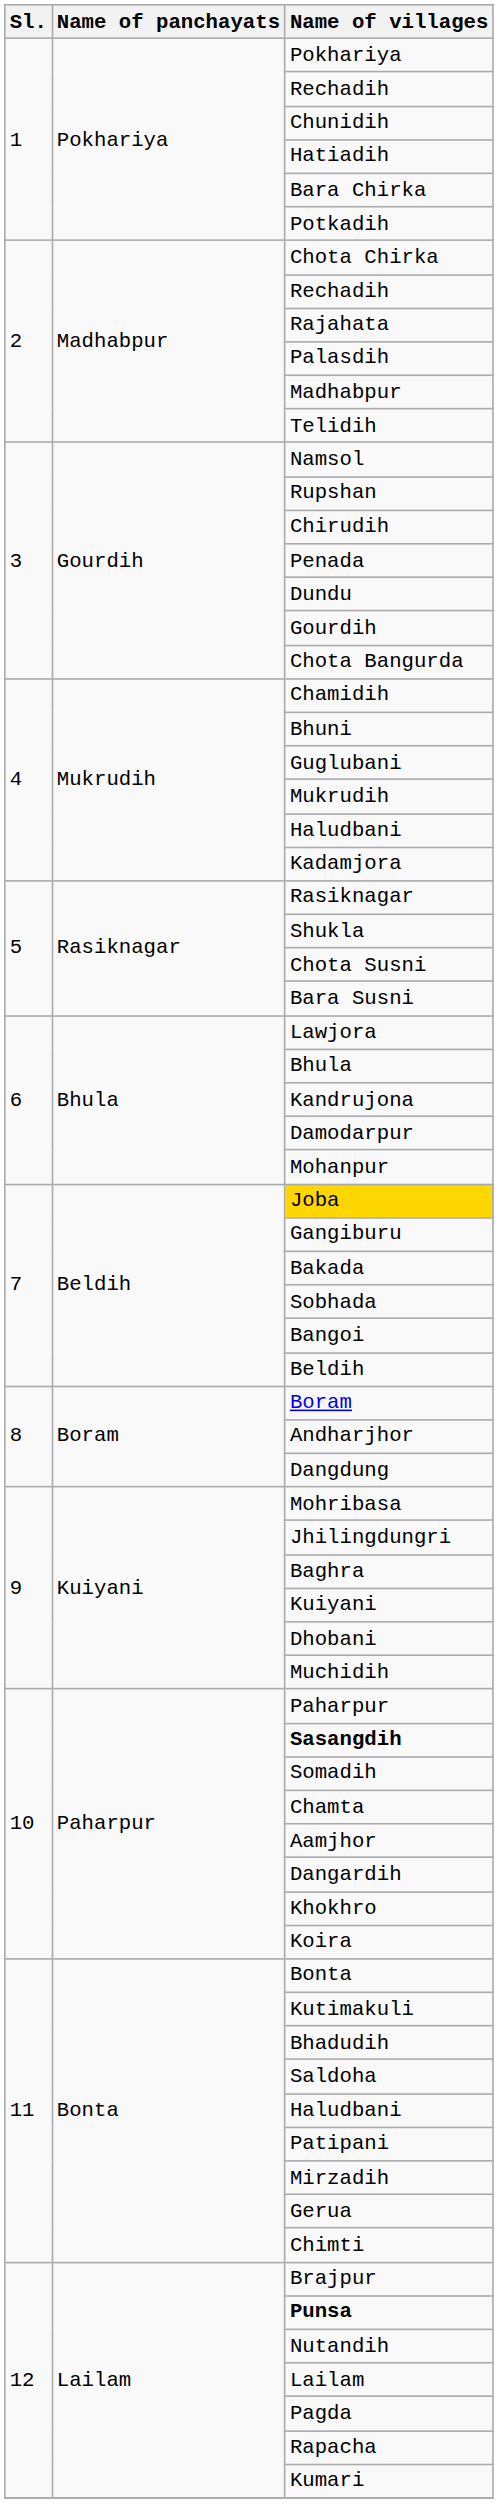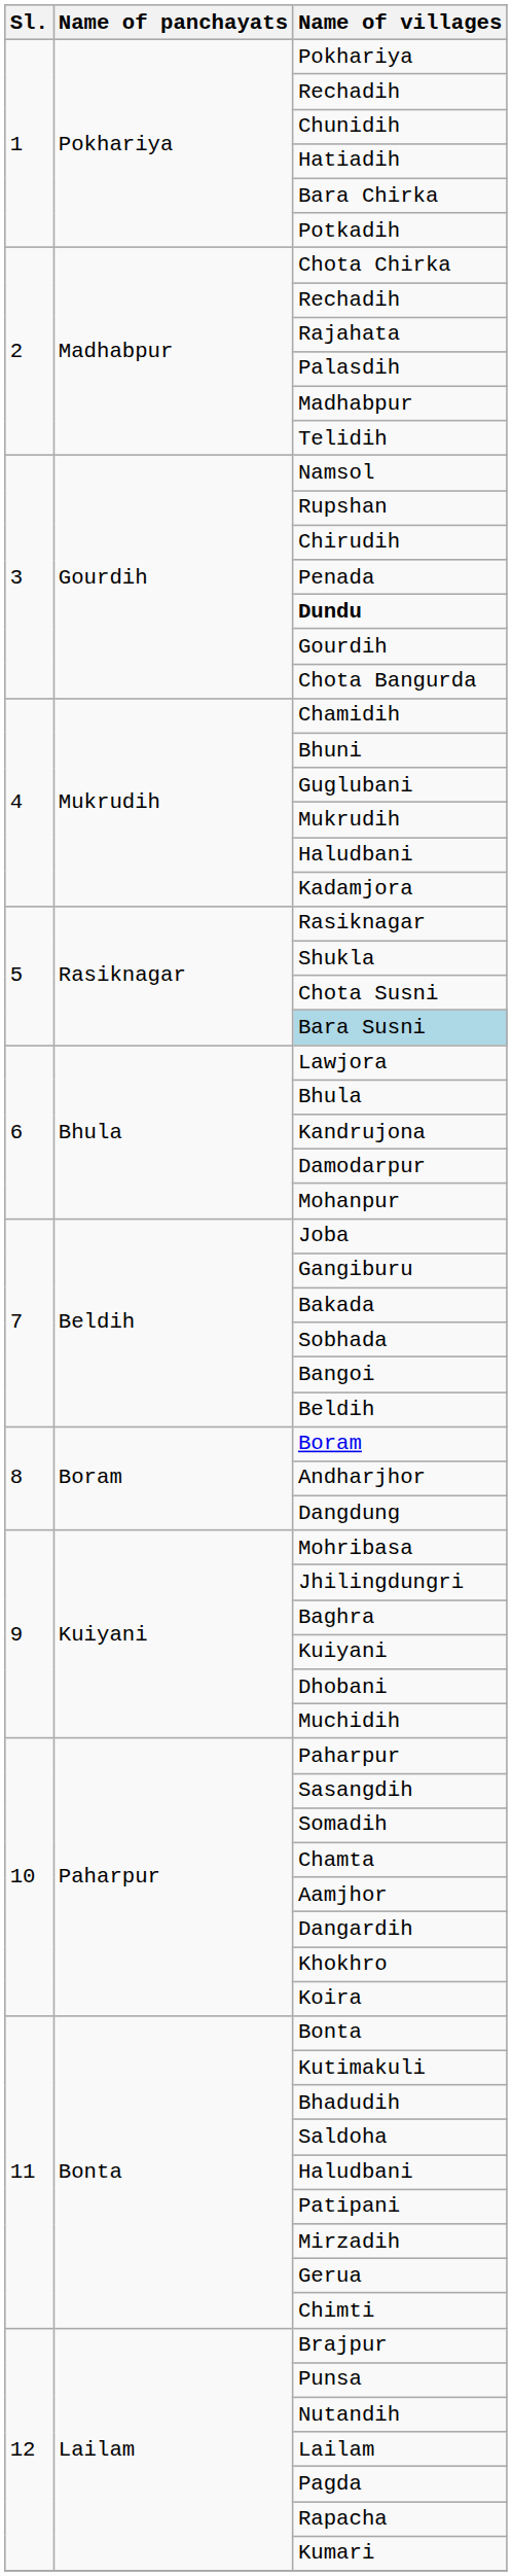Dundu | Name of villages: normal -> bold
Bara Susni | Name of villages: no background -> lightblue background
Joba | Name of villages: gold background -> no background
Sasangdih | Name of villages: bold -> normal
Punsa | Name of villages: bold -> normal
